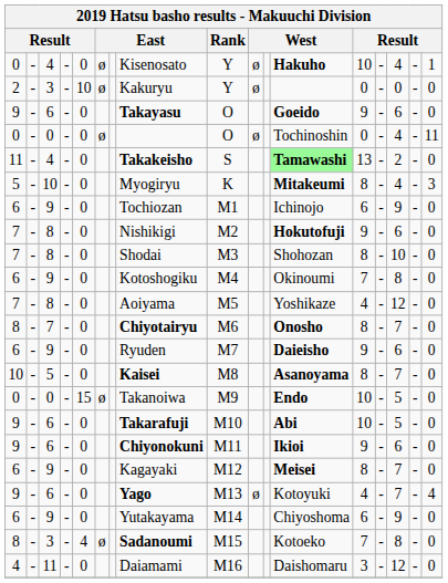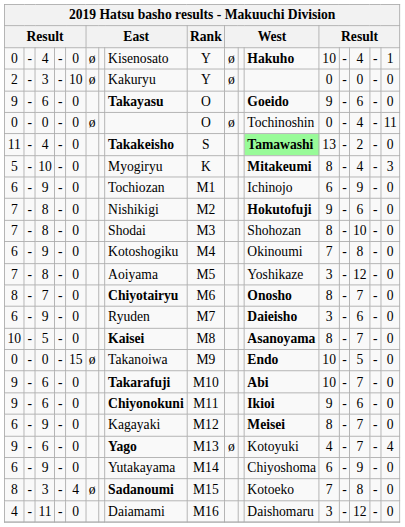row 13 | column 13: 4 -> 3
row 15 | column 13: 9 -> 3
row 18 | column 15: 5 -> 7
